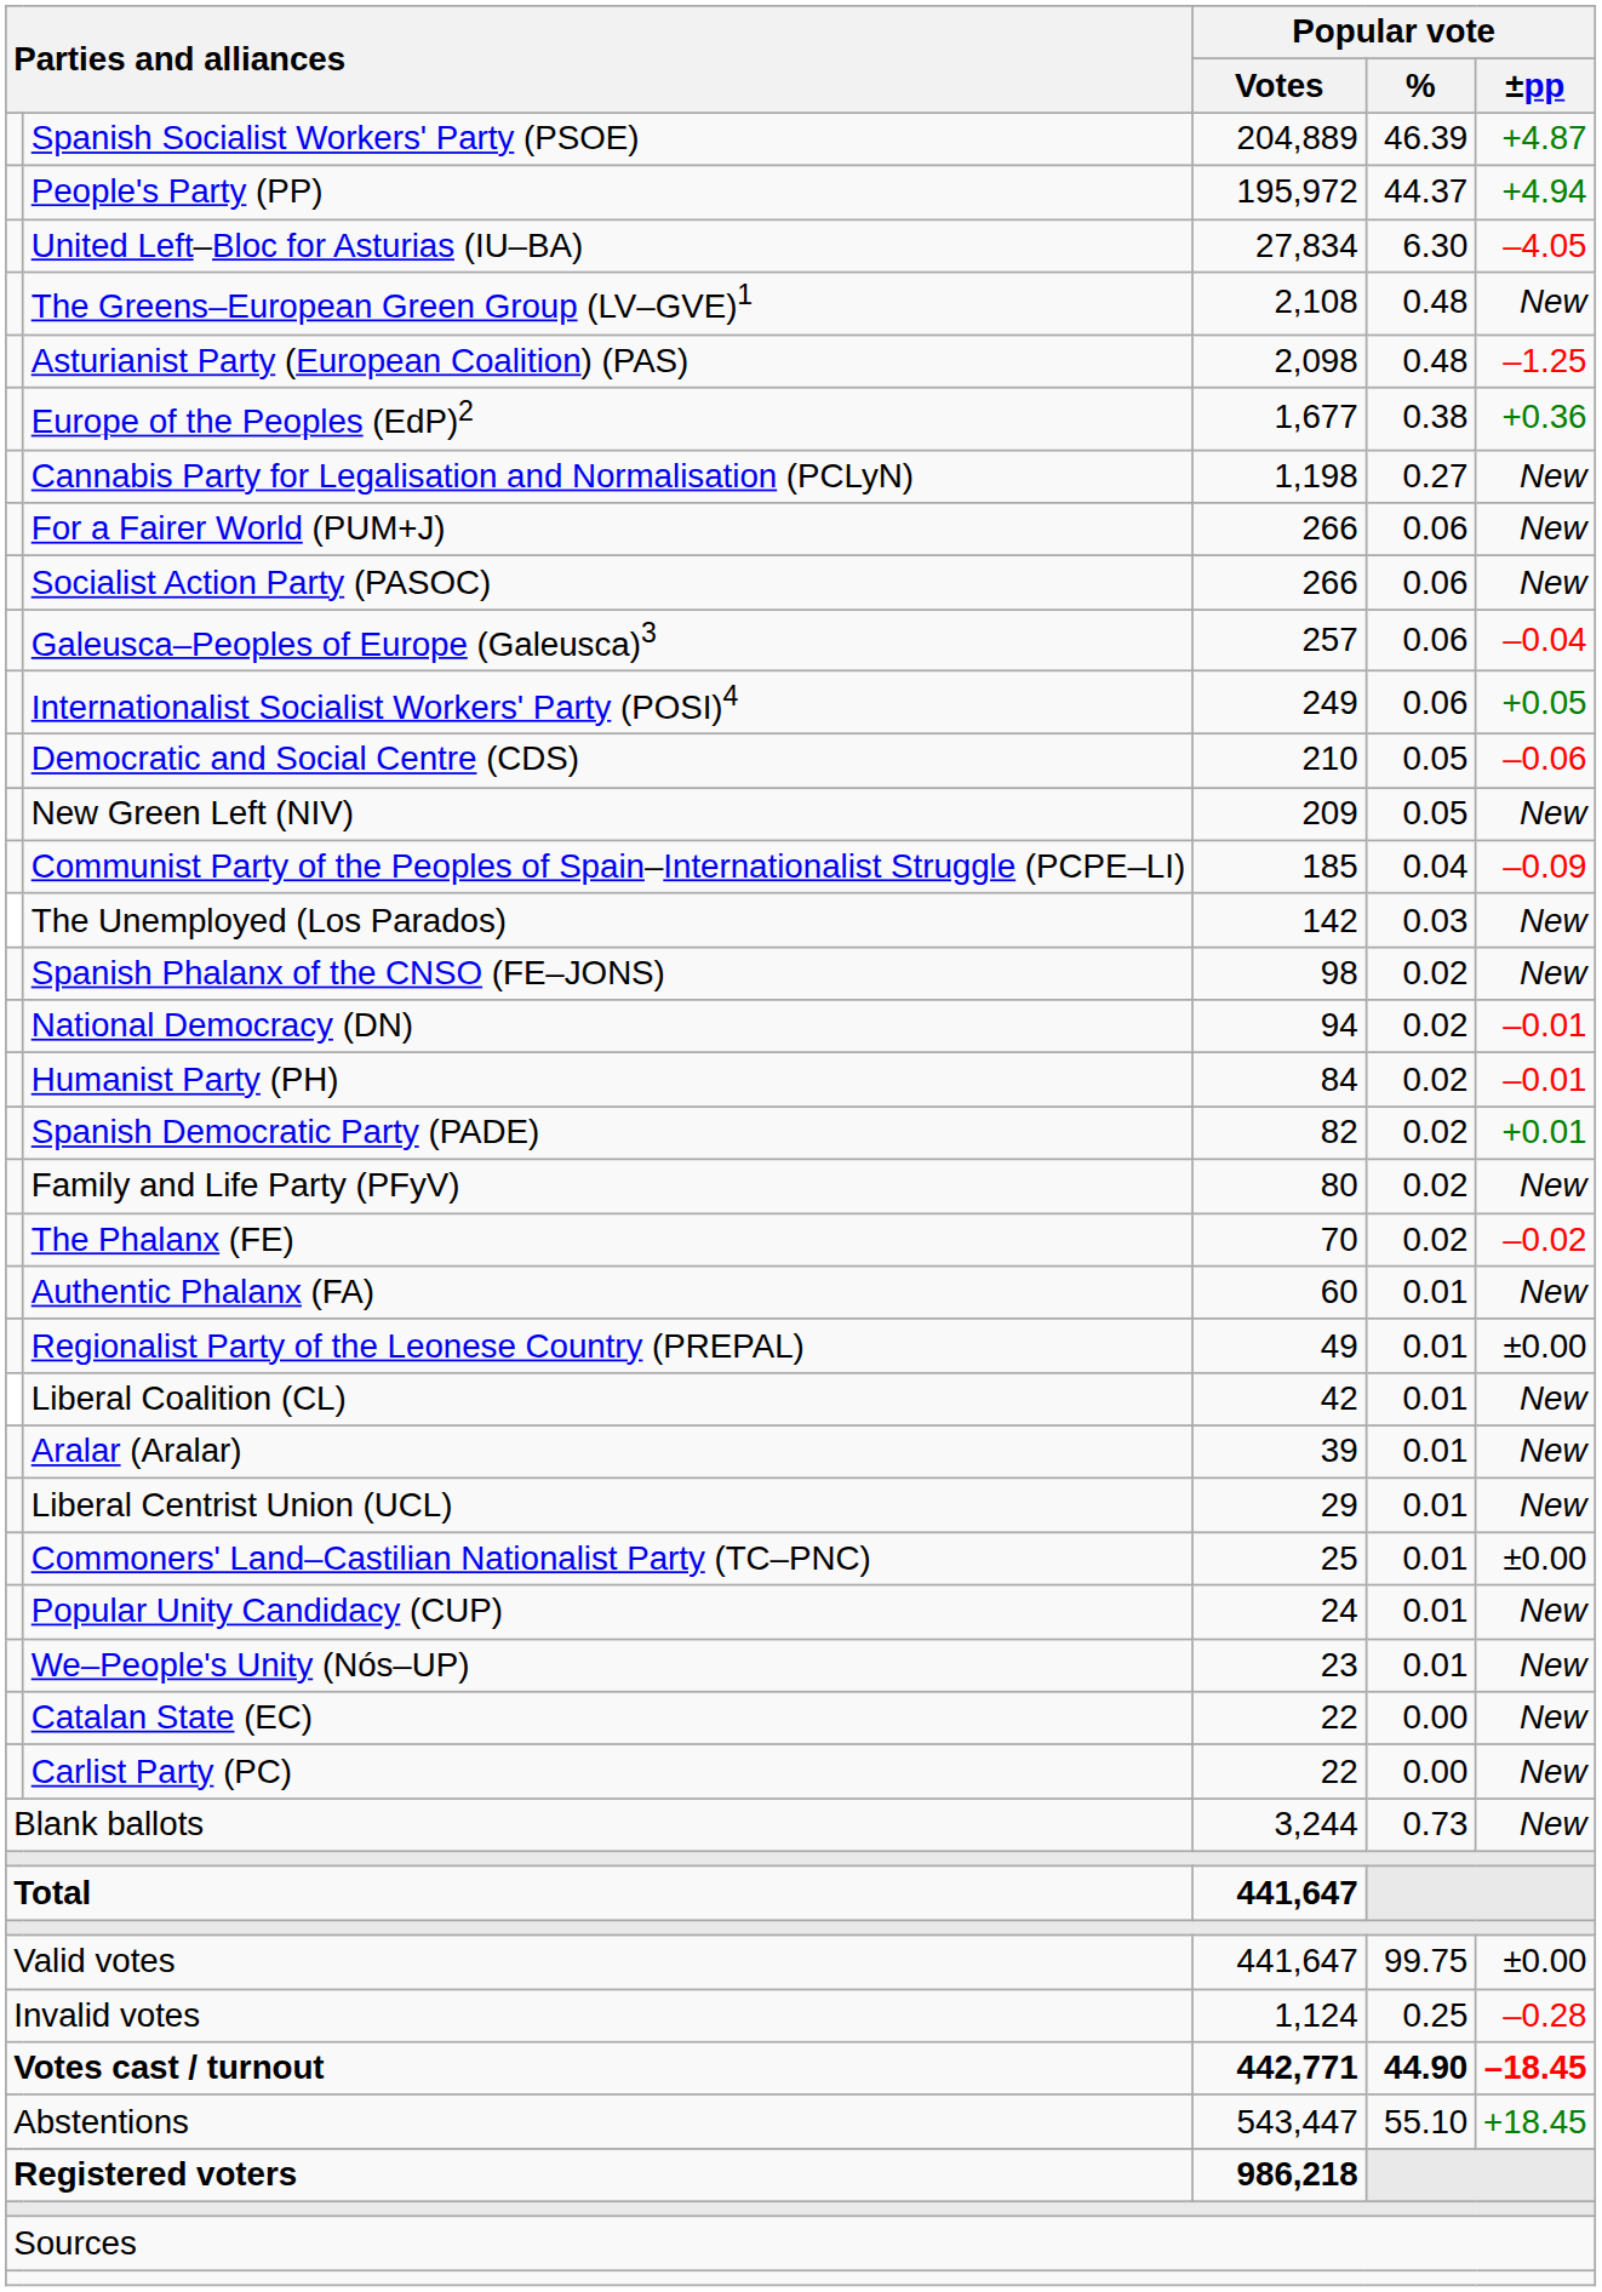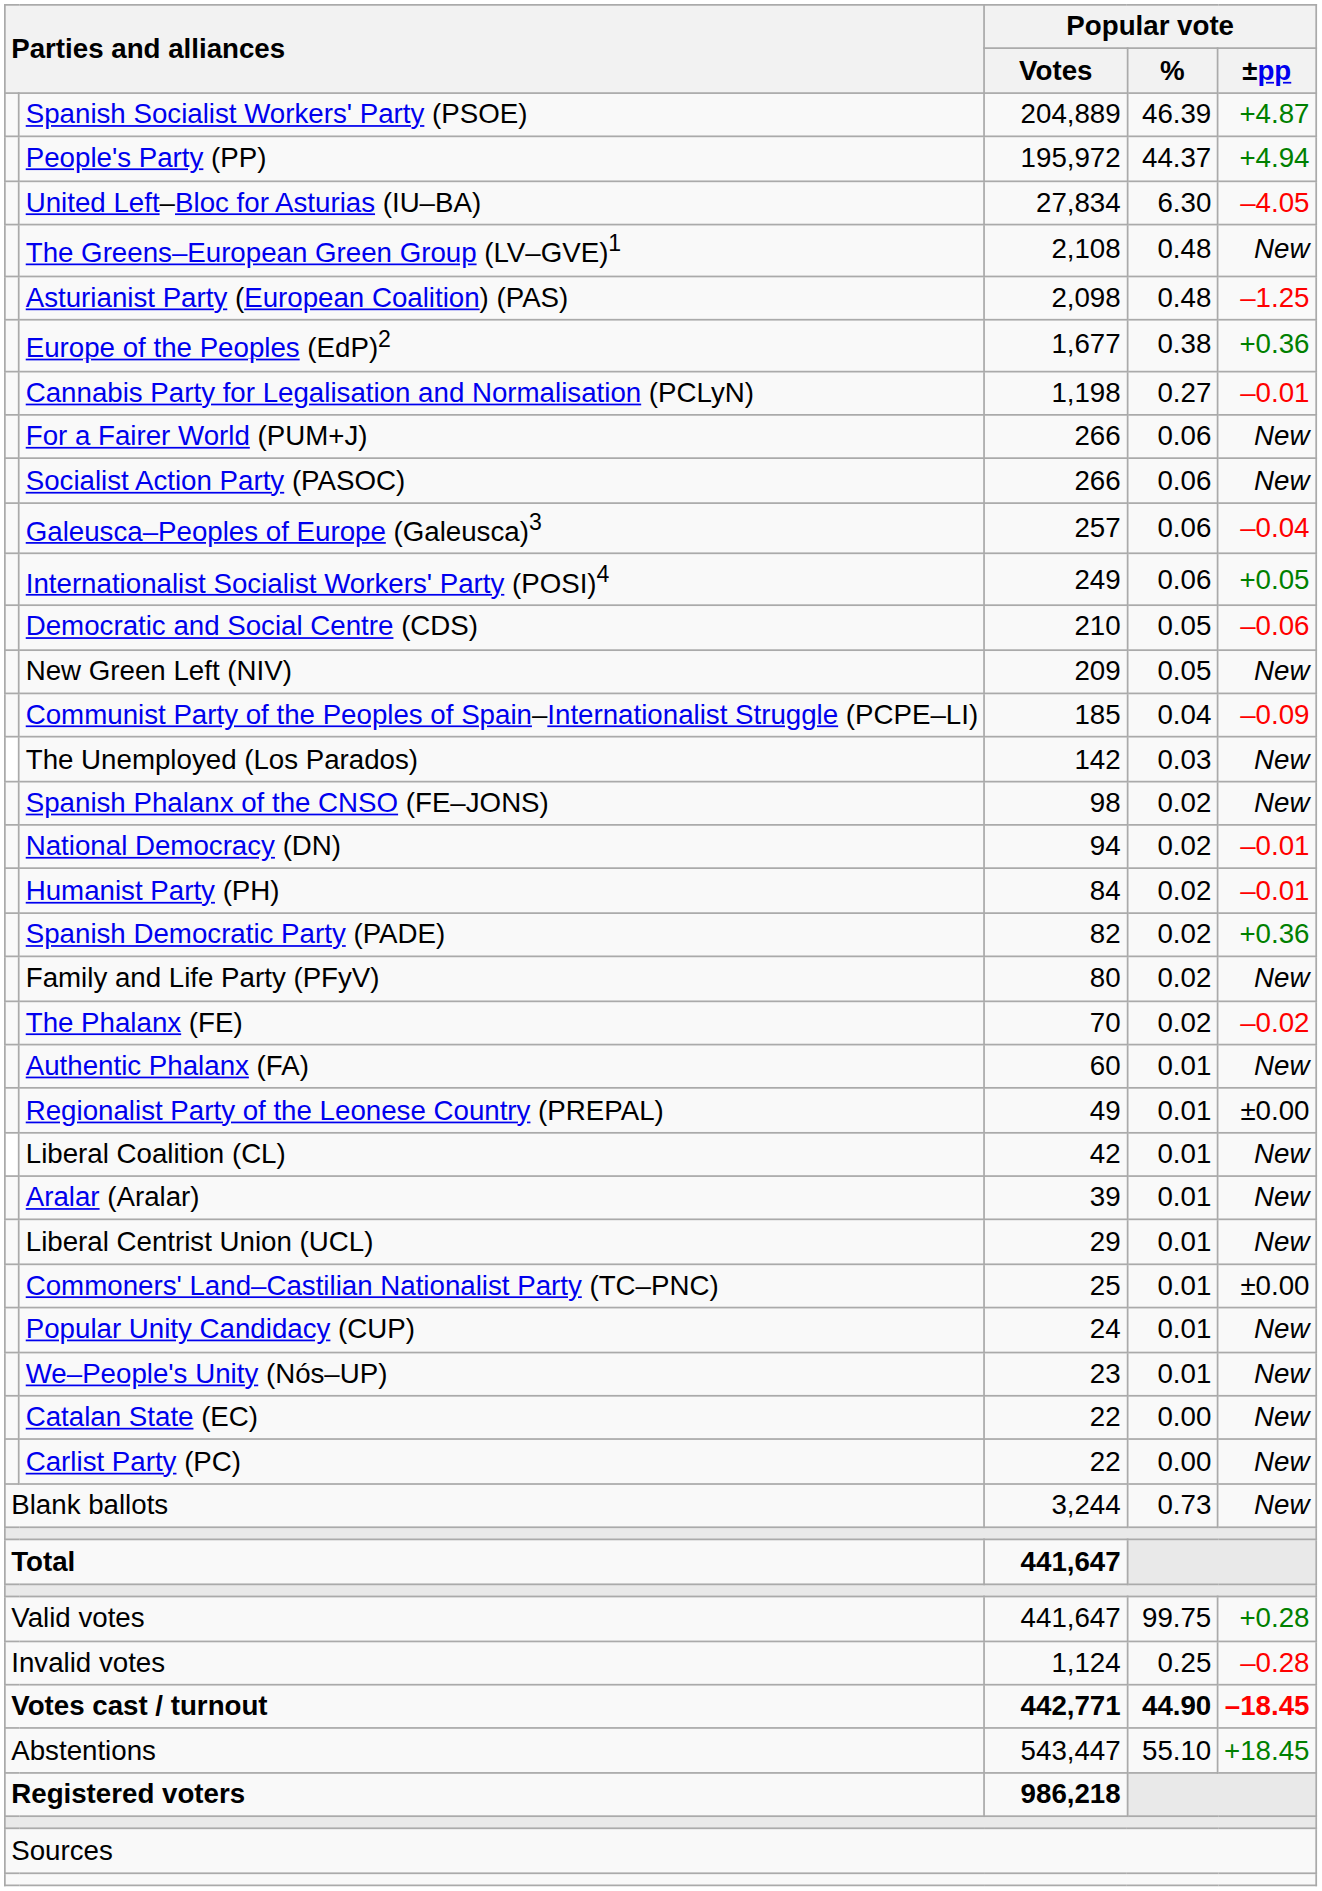Cannabis Party for Legalisation and Normalisation (PCLyN) | Popular vote / ±pp: New -> –0.01
Spanish Democratic Party (PADE) | Popular vote / ±pp: +0.01 -> +0.36
Valid votes | Popular vote / ±pp: ±0.00 -> +0.28
